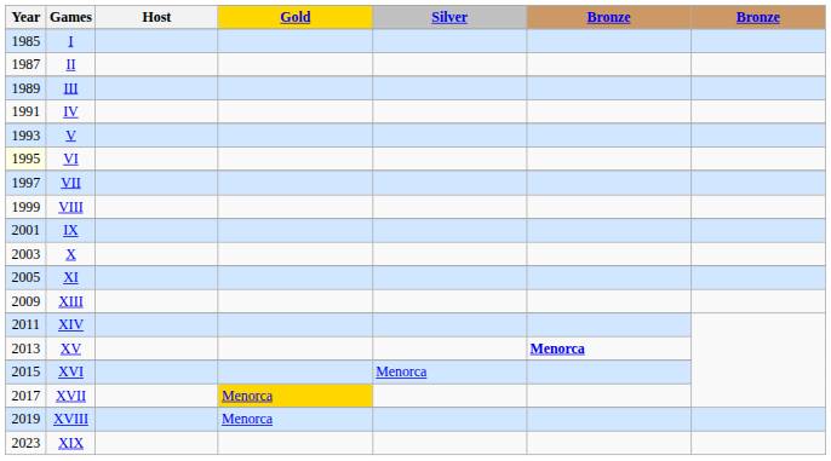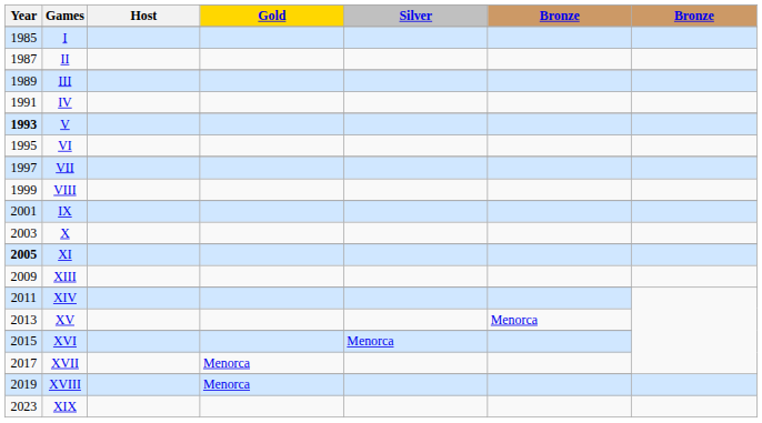V | Year: normal -> bold
VI | Year: lightyellow background -> no background
XI | Year: normal -> bold
XV | column 6: bold -> normal
XVII | Gold: gold background -> no background
